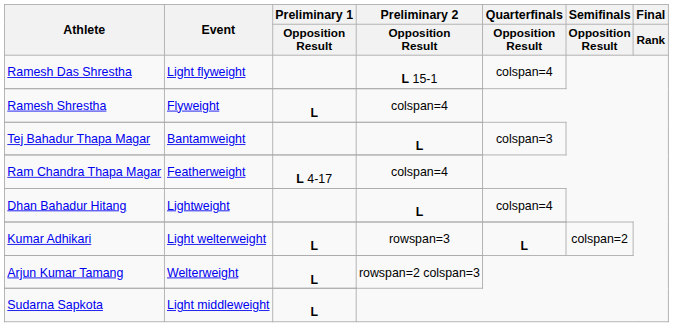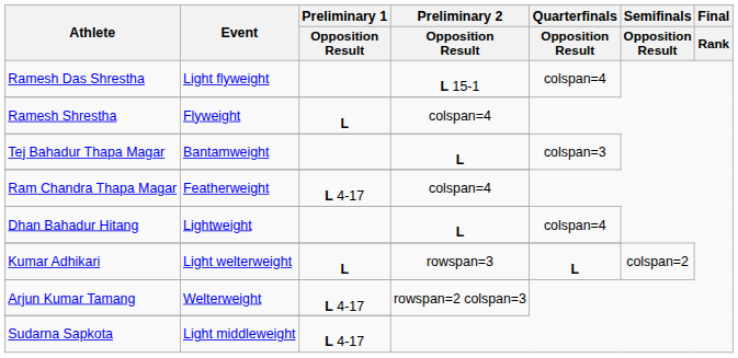Arjun Kumar Tamang | Preliminary 1 / Opposition Result: L -> L 4-17
Sudarna Sapkota | Preliminary 1 / Opposition Result: L -> L 4-17
